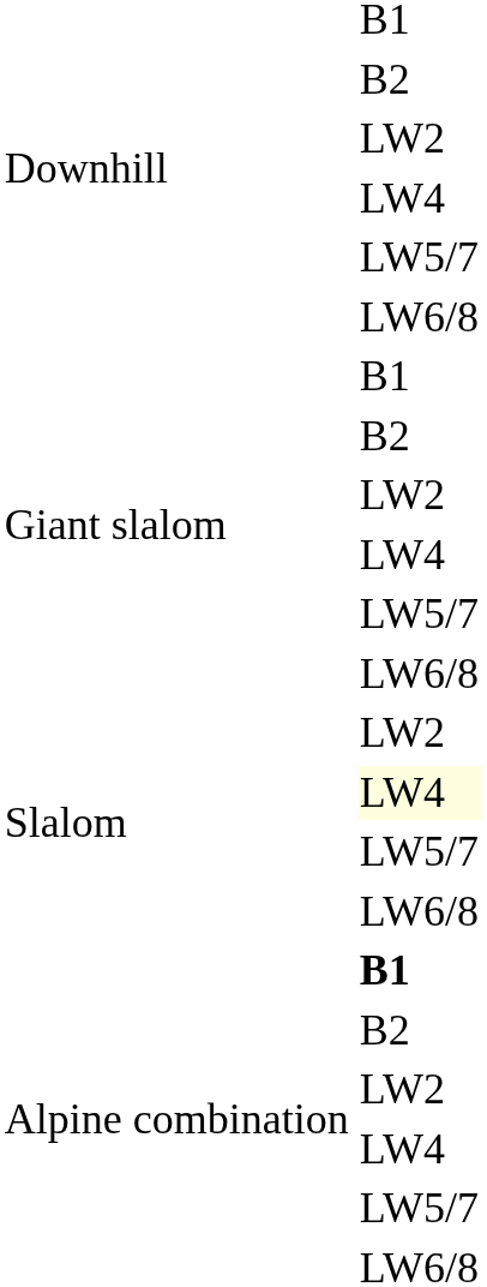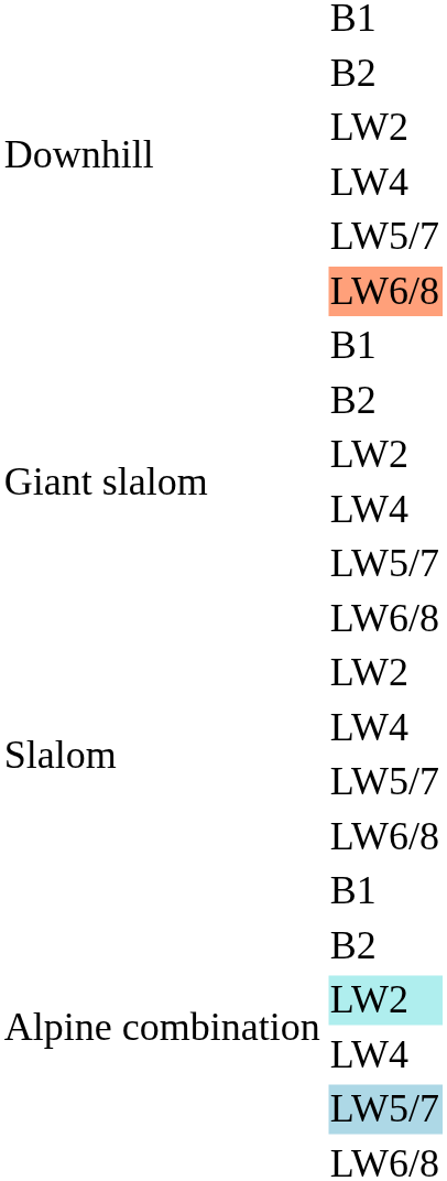Downhill / LW6/8 | column 2: no background -> lightsalmon background
Slalom / LW4 | column 2: lightyellow background -> no background
Alpine combination / B1 | column 2: bold -> normal
Alpine combination / LW2 | column 2: no background -> paleturquoise background
Alpine combination / LW5/7 | column 2: no background -> lightblue background
